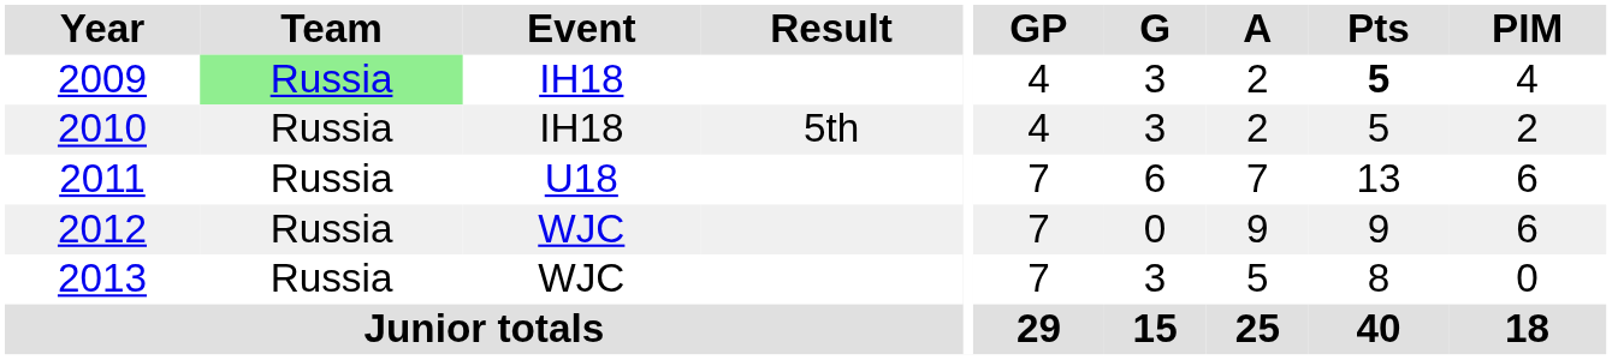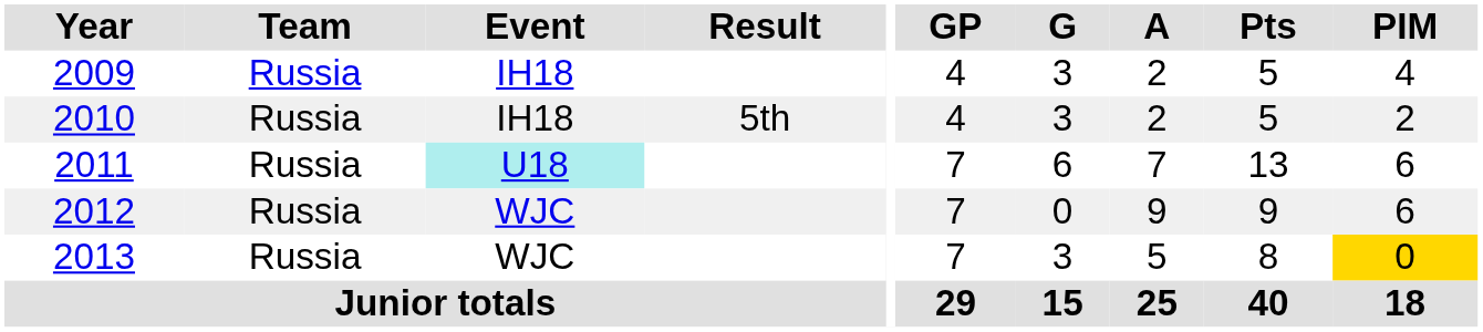2009 | Team: lightgreen background -> no background
2009 | Pts: bold -> normal
2011 | Event: no background -> paleturquoise background
2013 | PIM: no background -> gold background
